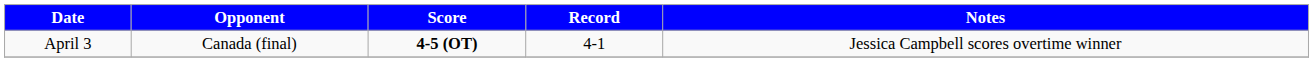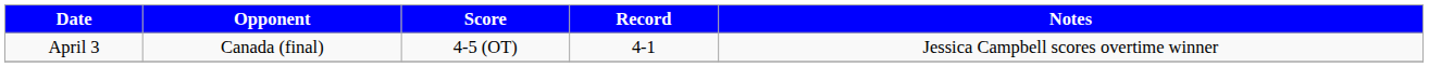April 3 | Score: bold -> normal
